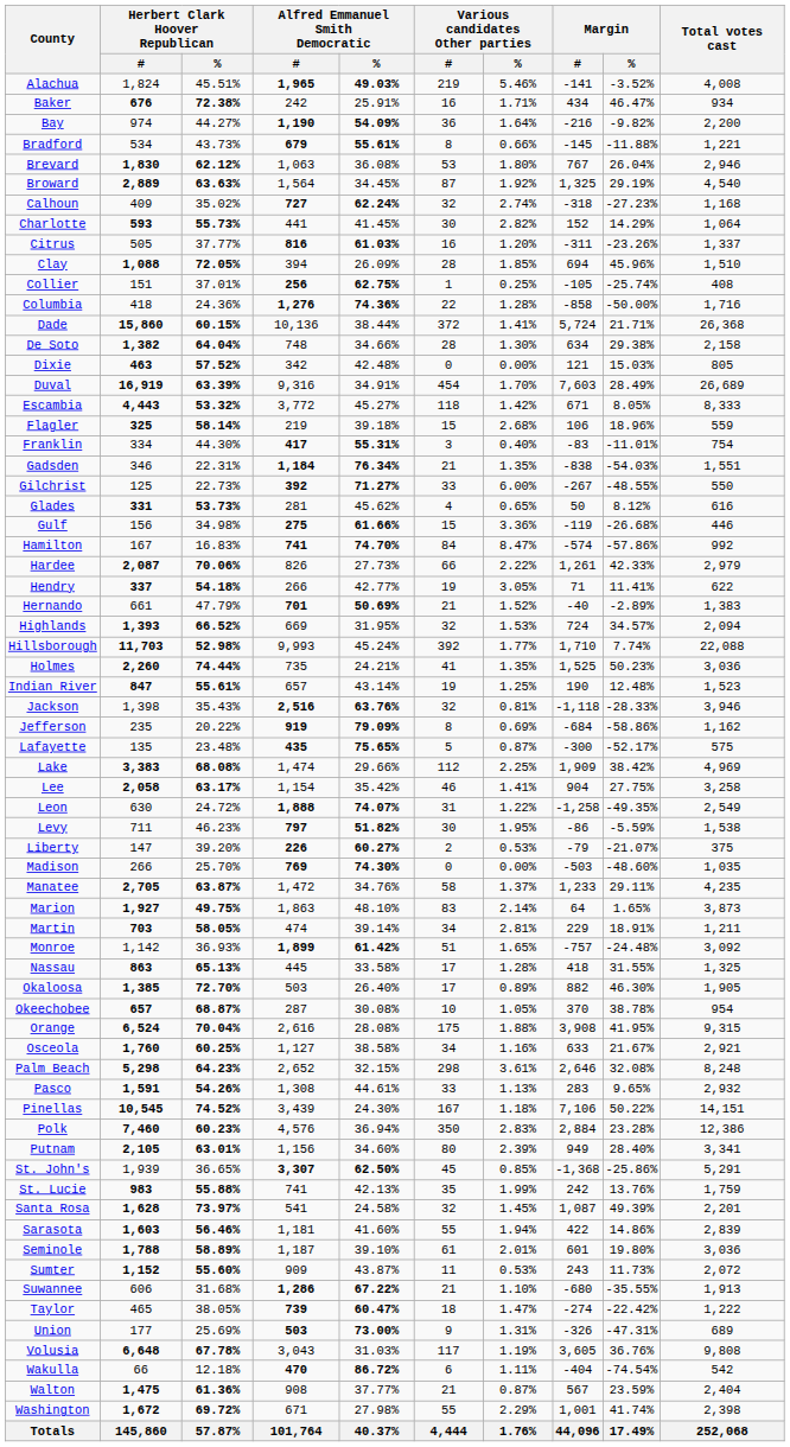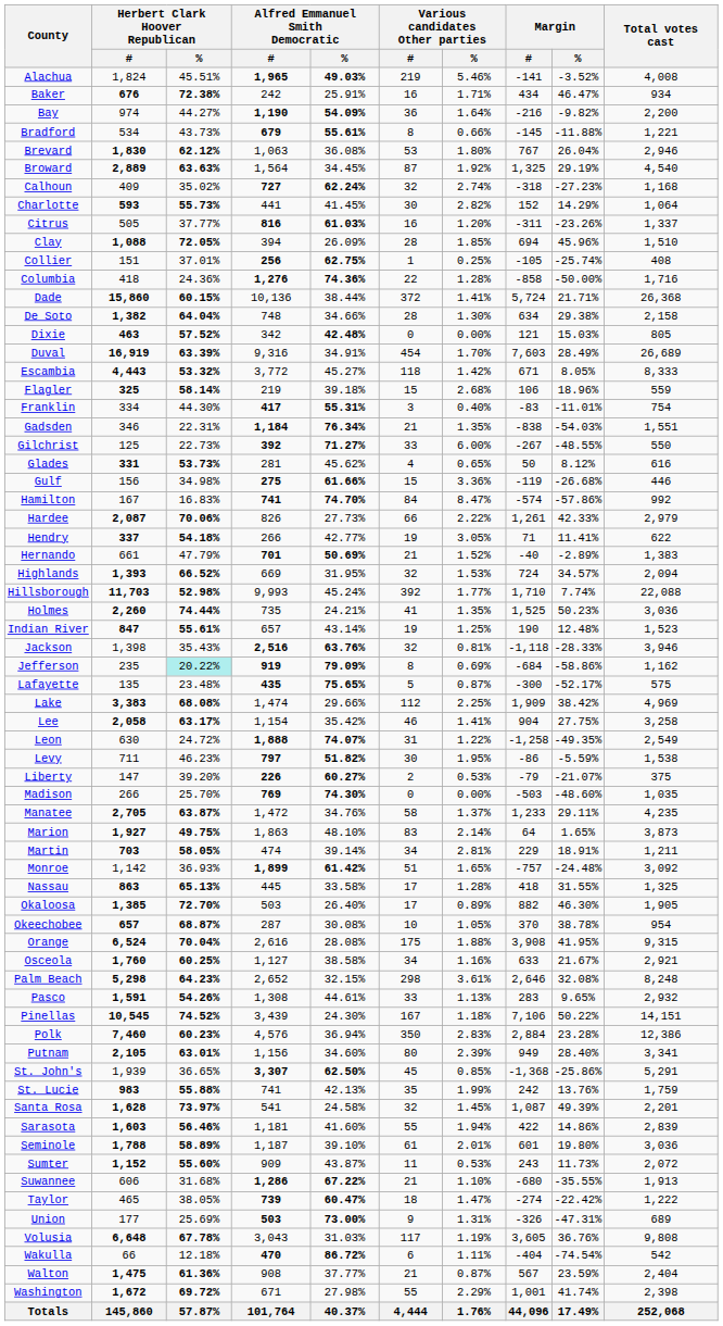Dixie | Alfred Emmanuel Smith Democratic / %: normal -> bold
Jefferson | Herbert Clark Hoover Republican / %: no background -> paleturquoise background
